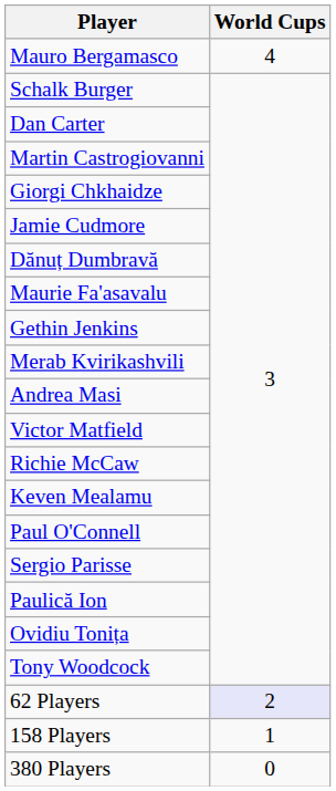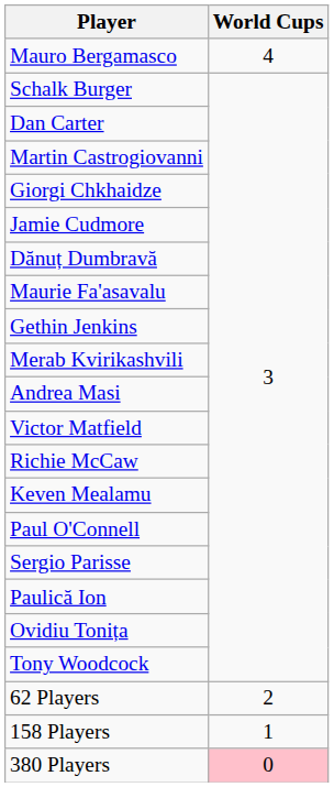62 Players | World Cups: lavender background -> no background
380 Players | World Cups: no background -> pink background
